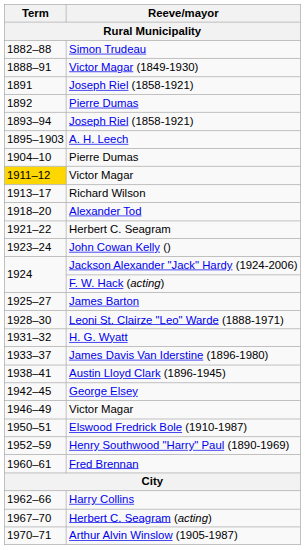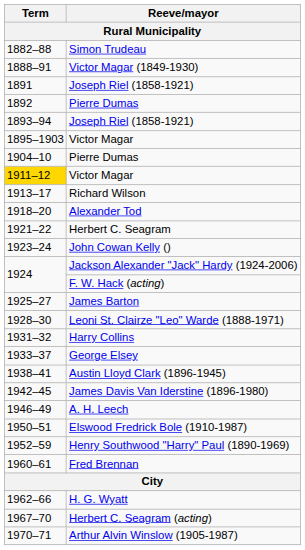row 8 | Reeve/mayor: A. H. Leech -> Victor Magar
row 19 | Reeve/mayor: H. G. Wyatt -> Harry Collins
row 20 | Reeve/mayor: James Davis Van Iderstine (1896-1980) -> George Elsey
row 22 | Reeve/mayor: George Elsey -> James Davis Van Iderstine (1896-1980)
row 23 | Reeve/mayor: Victor Magar -> A. H. Leech
row 28 | Reeve/mayor: Harry Collins -> H. G. Wyatt
